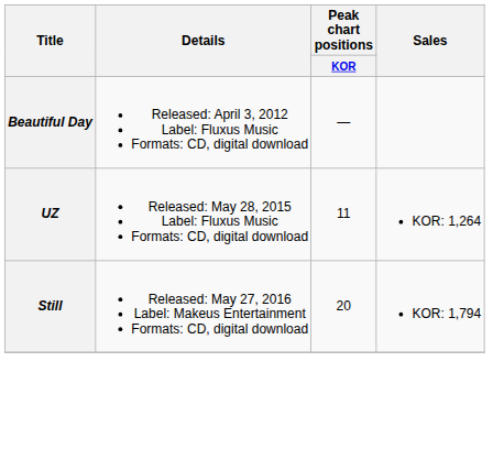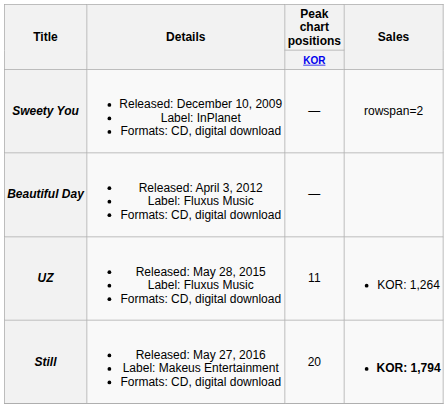+ row: Sweety You | Released: December 10, 2009 Label: InPlanet Formats: CD, digital download | — | rowspan=2
Still | Sales: normal -> bold
